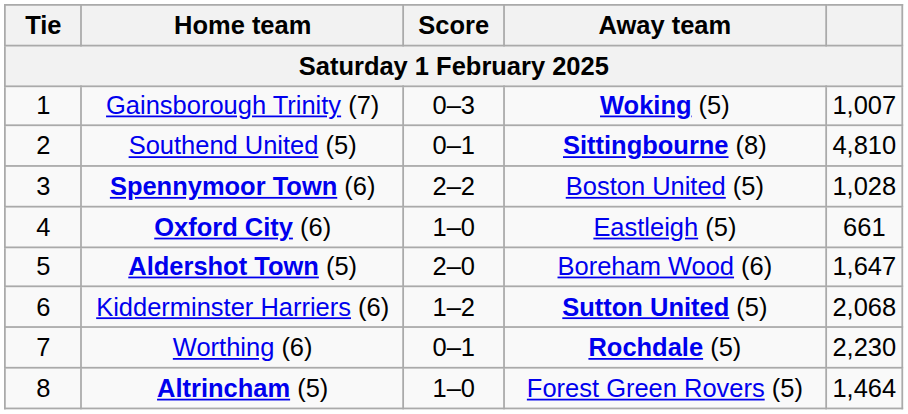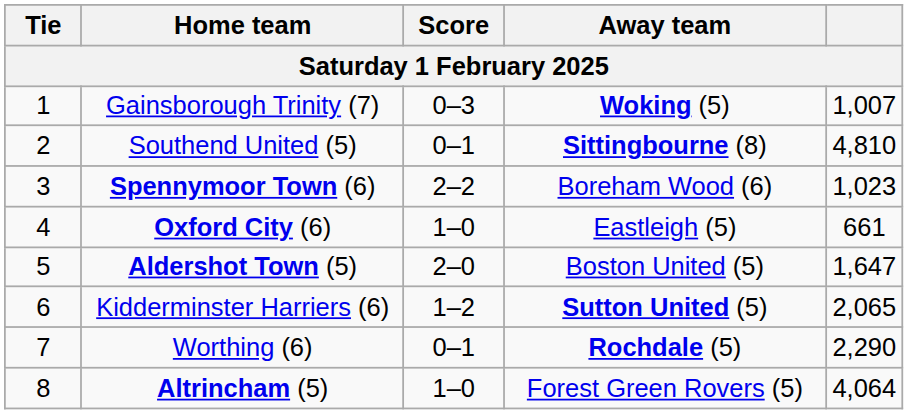Spennymoor Town (6) | Away team: Boston United (5) -> Boreham Wood (6)
Spennymoor Town (6) | column 5: 1,028 -> 1,023
Aldershot Town (5) | Away team: Boreham Wood (6) -> Boston United (5)
Kidderminster Harriers (6) | column 5: 2,068 -> 2,065
Worthing (6) | column 5: 2,230 -> 2,290
Altrincham (5) | column 5: 1,464 -> 4,064
